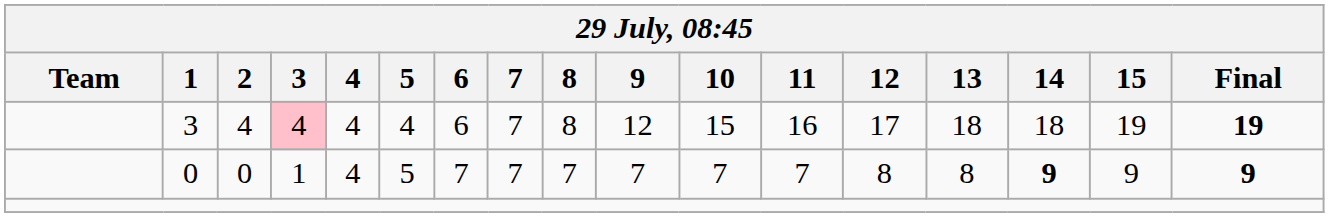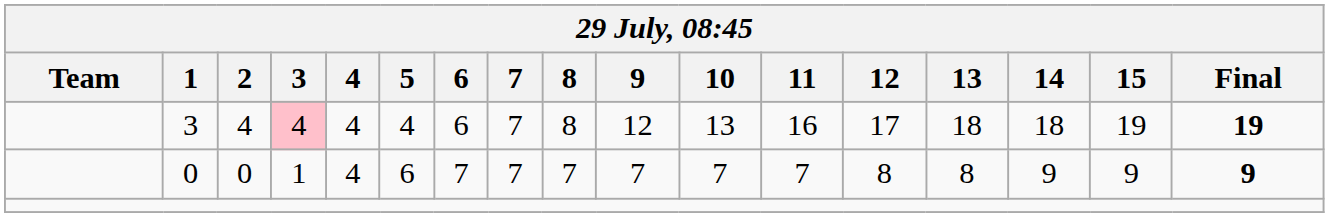row 3 | 10: 15 -> 13
row 4 | 5: 5 -> 6
row 4 | 14: bold -> normal
